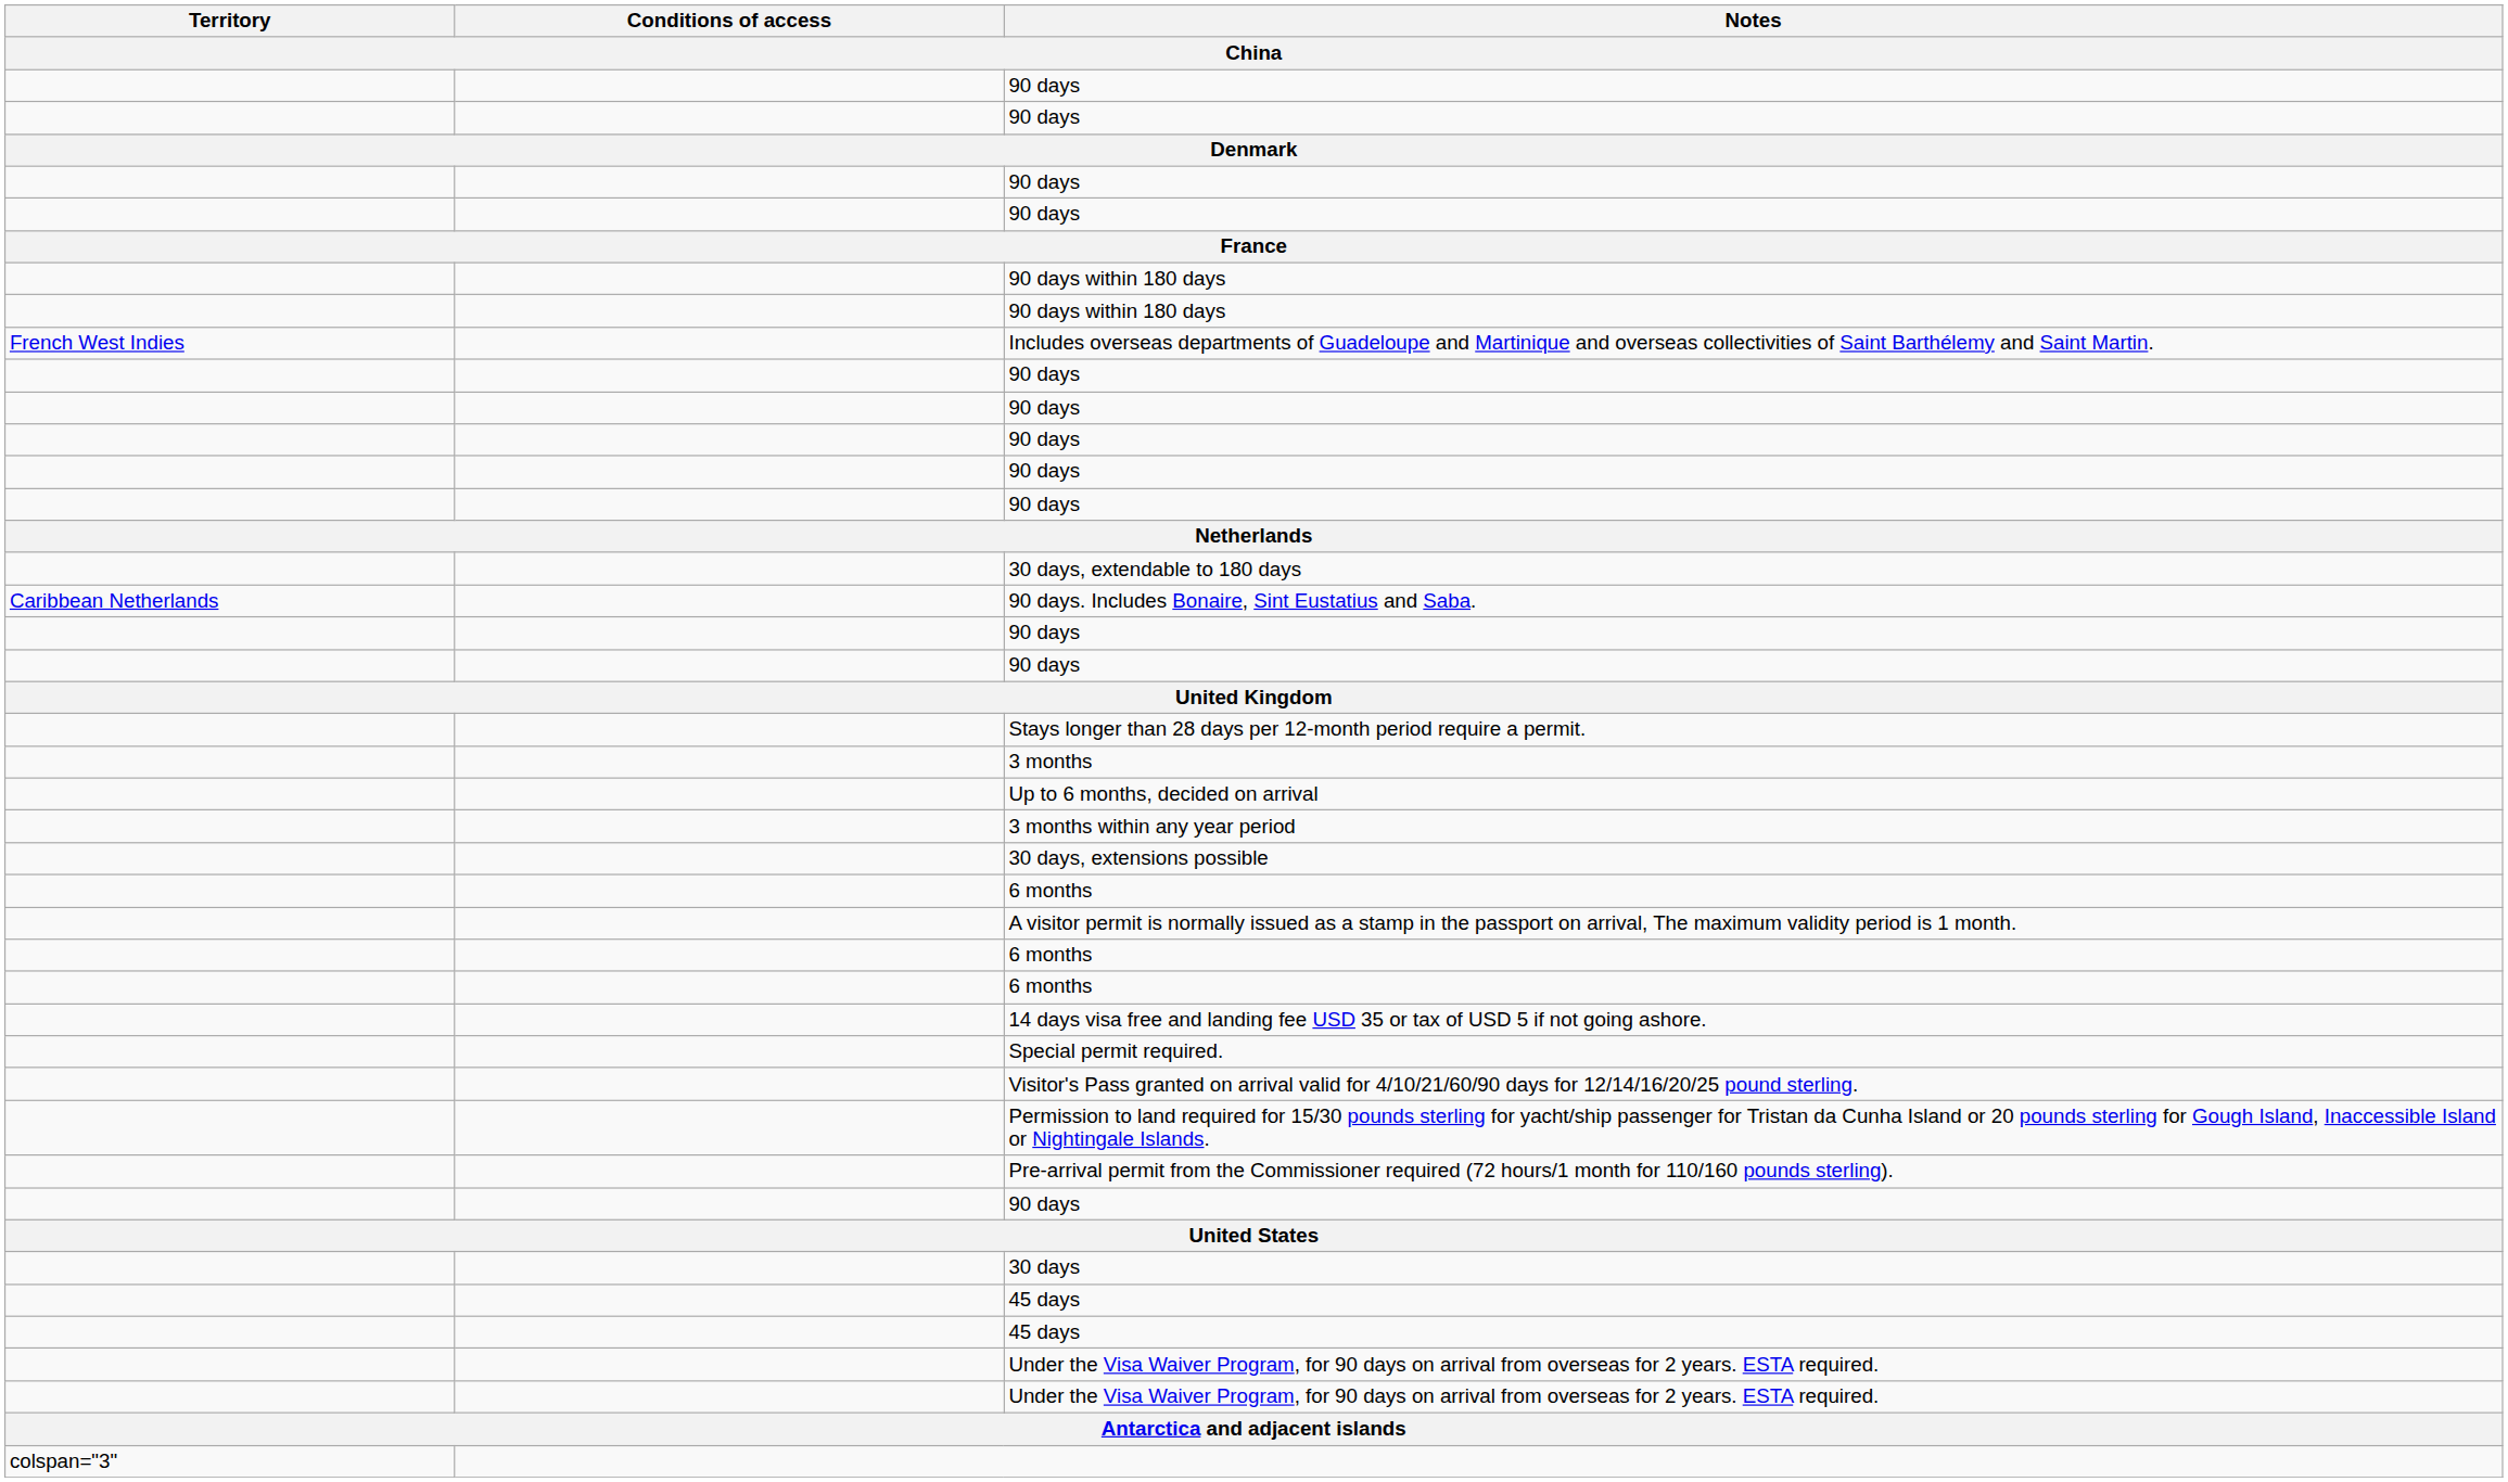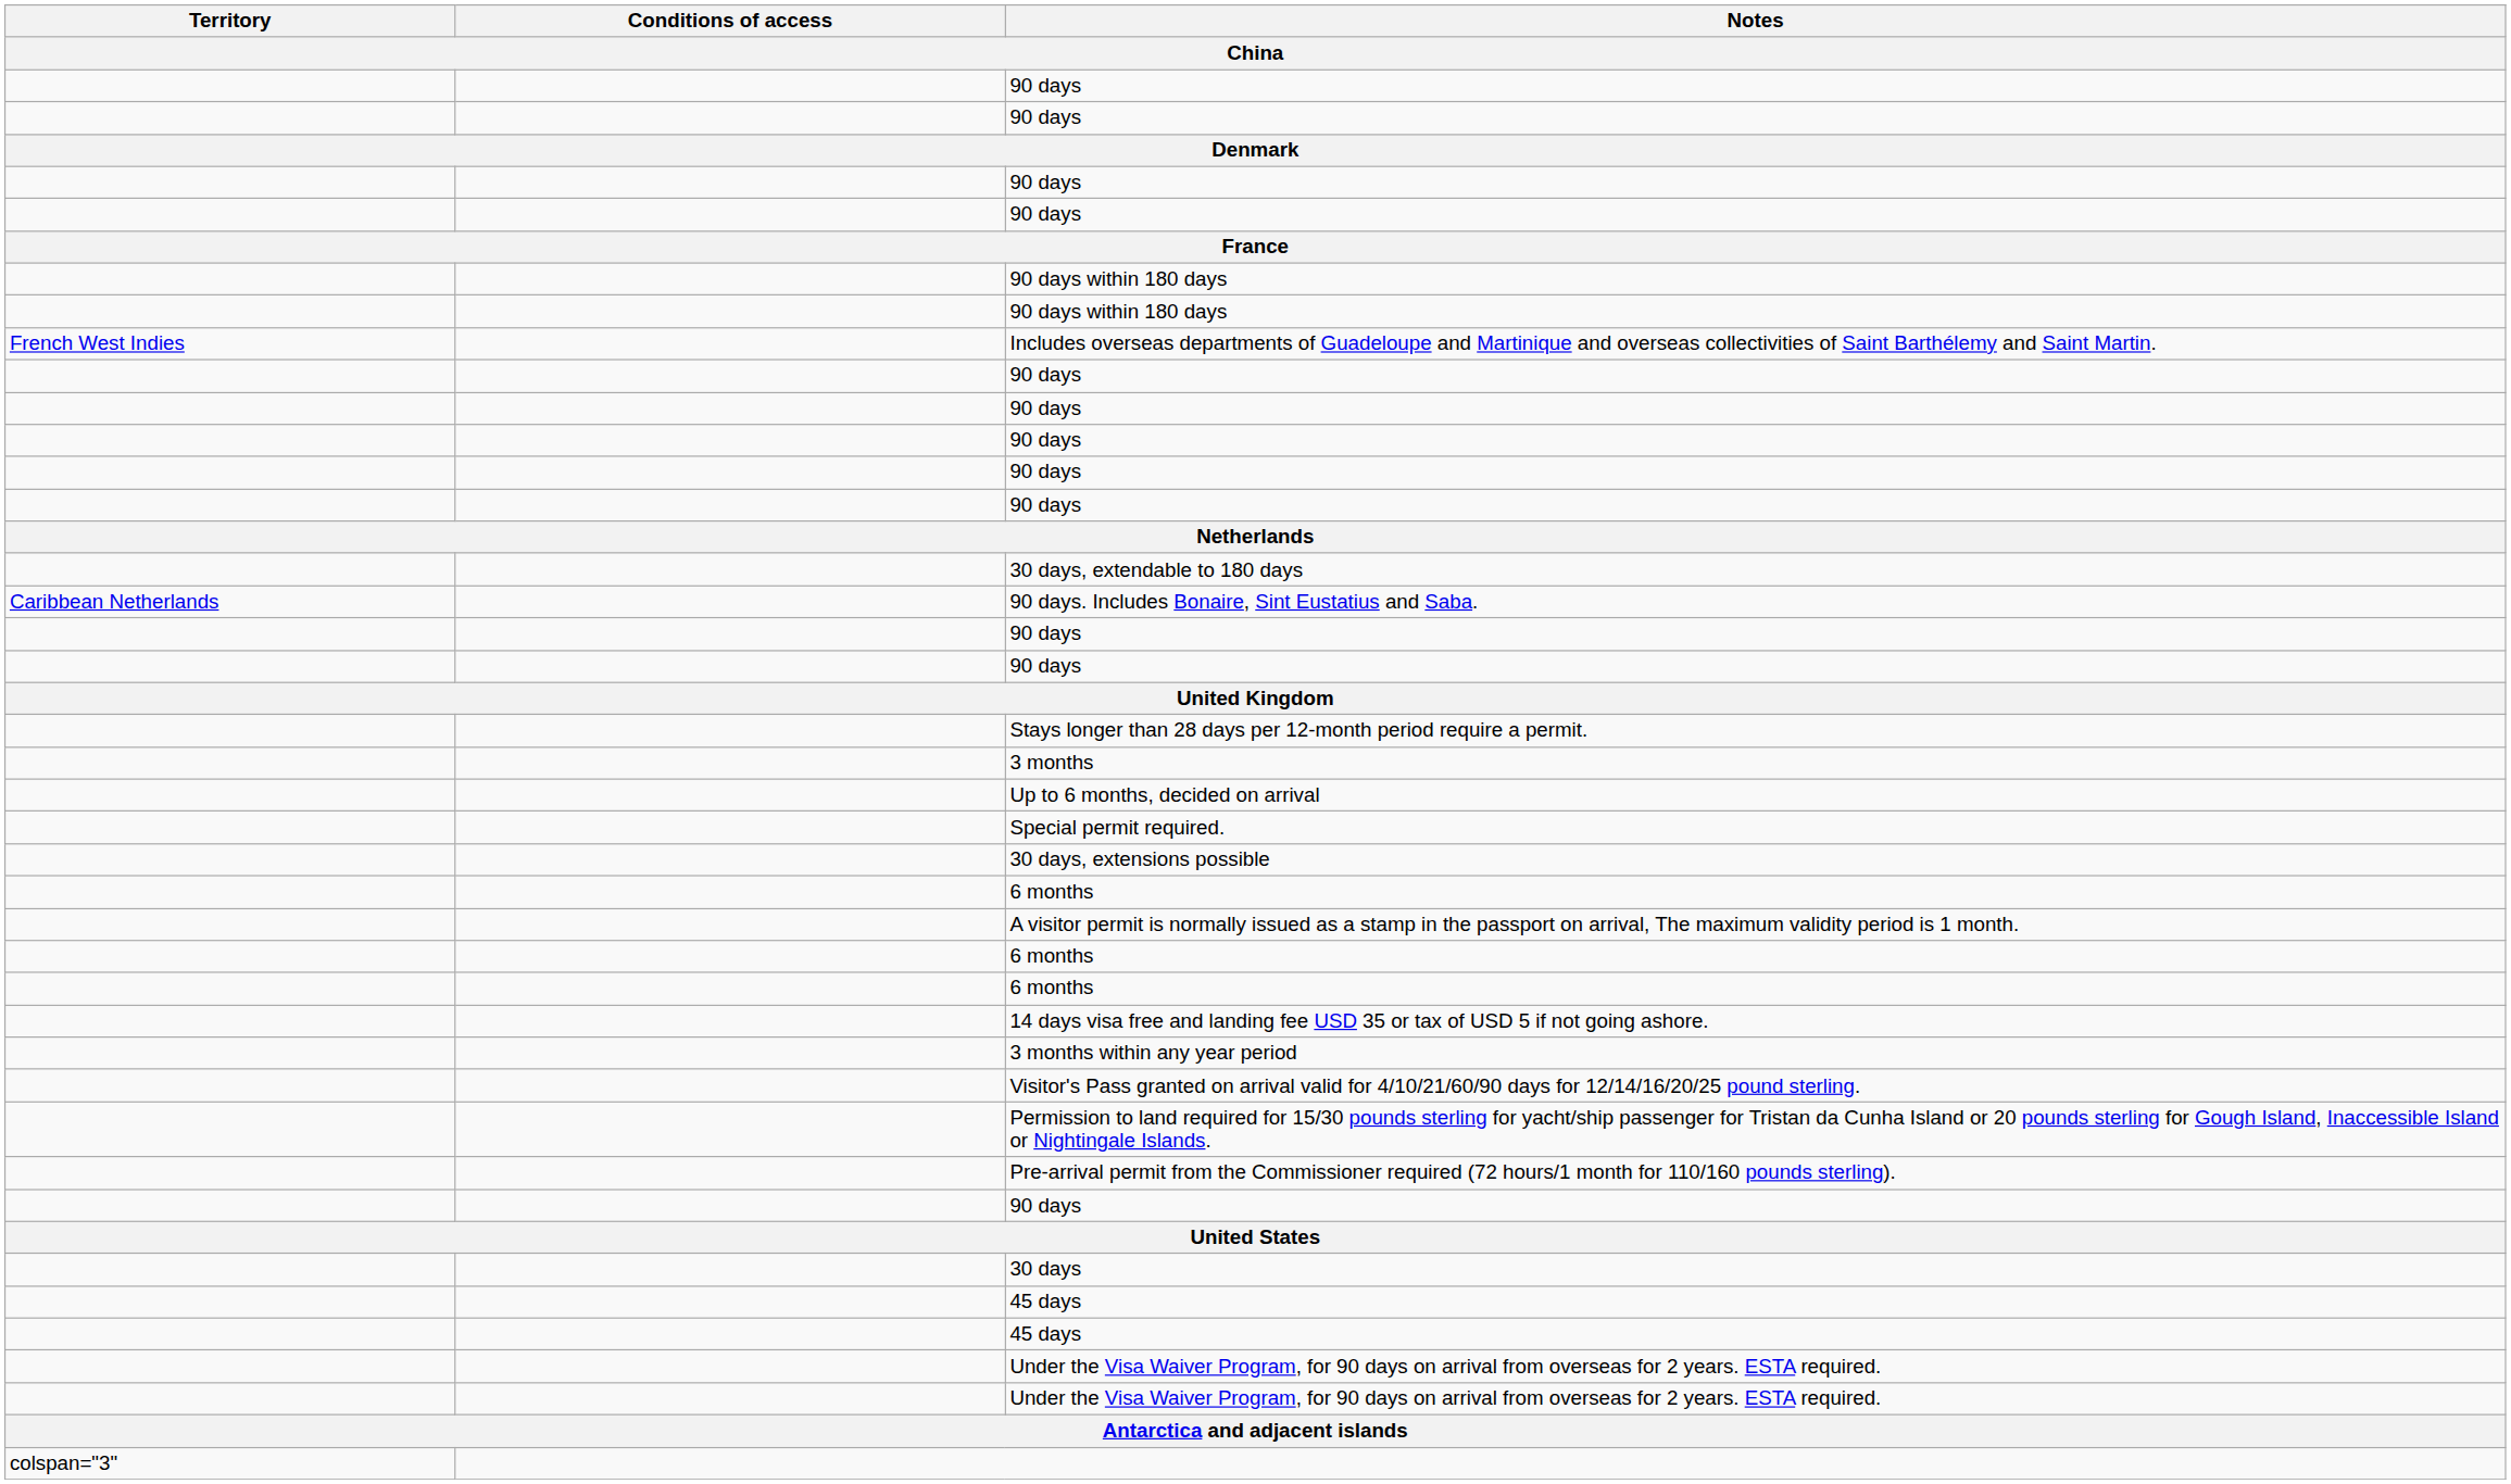rows swapped: Special permit required. <-> 3 months within any year period
